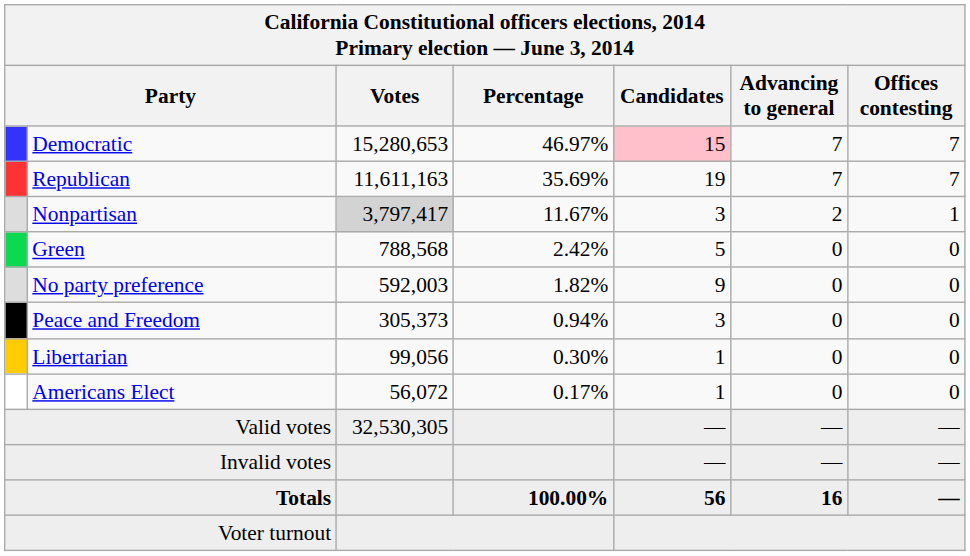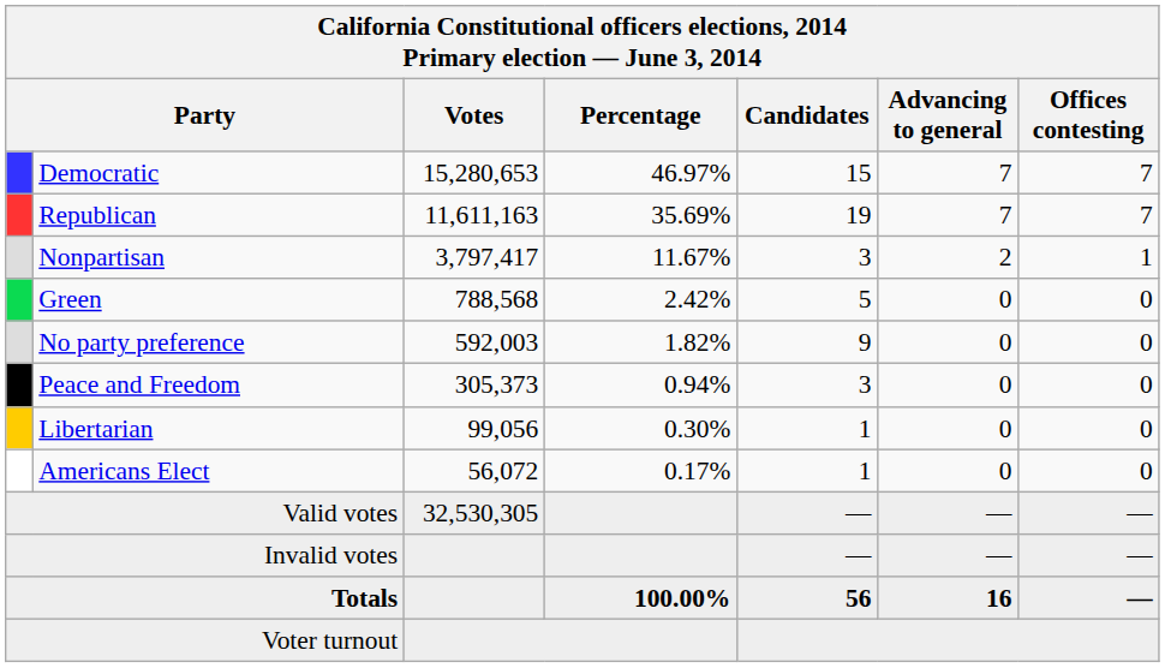Democratic | Candidates: pink background -> no background
Nonpartisan | Votes: lightgrey background -> no background
